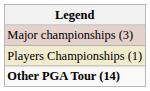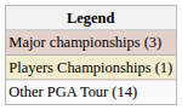row 4 | column 1: bold -> normal
